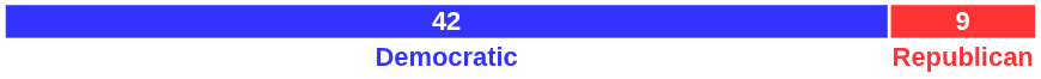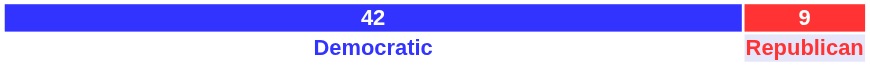Democratic | column 2: no background -> lavender background
